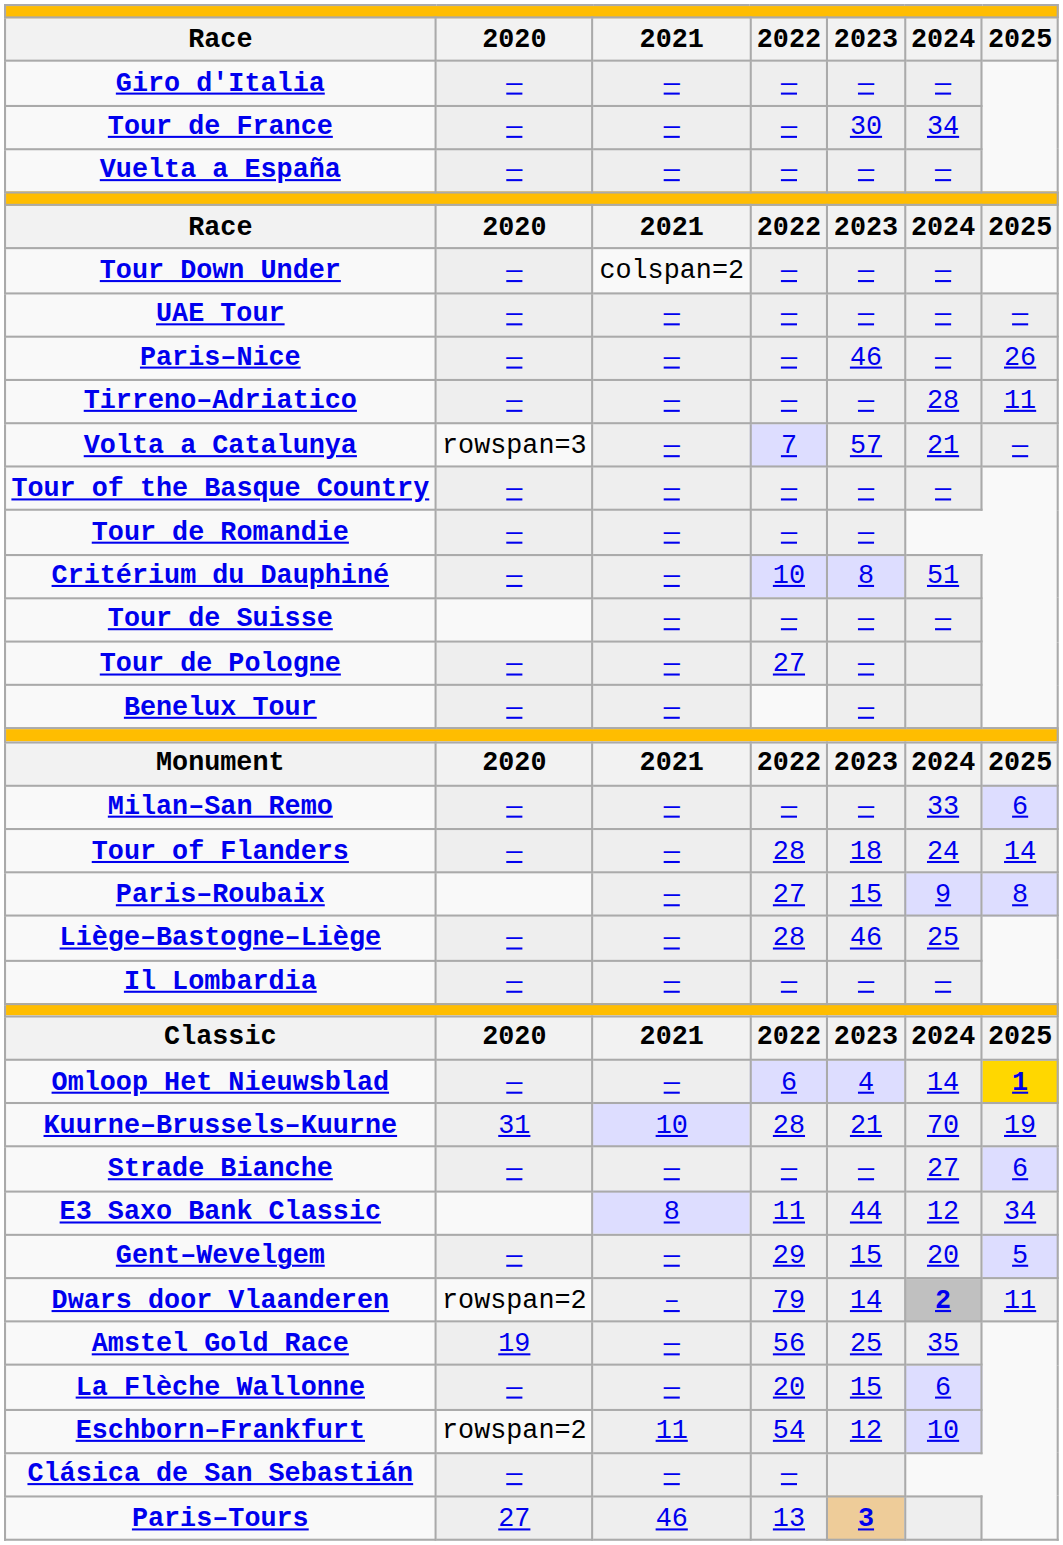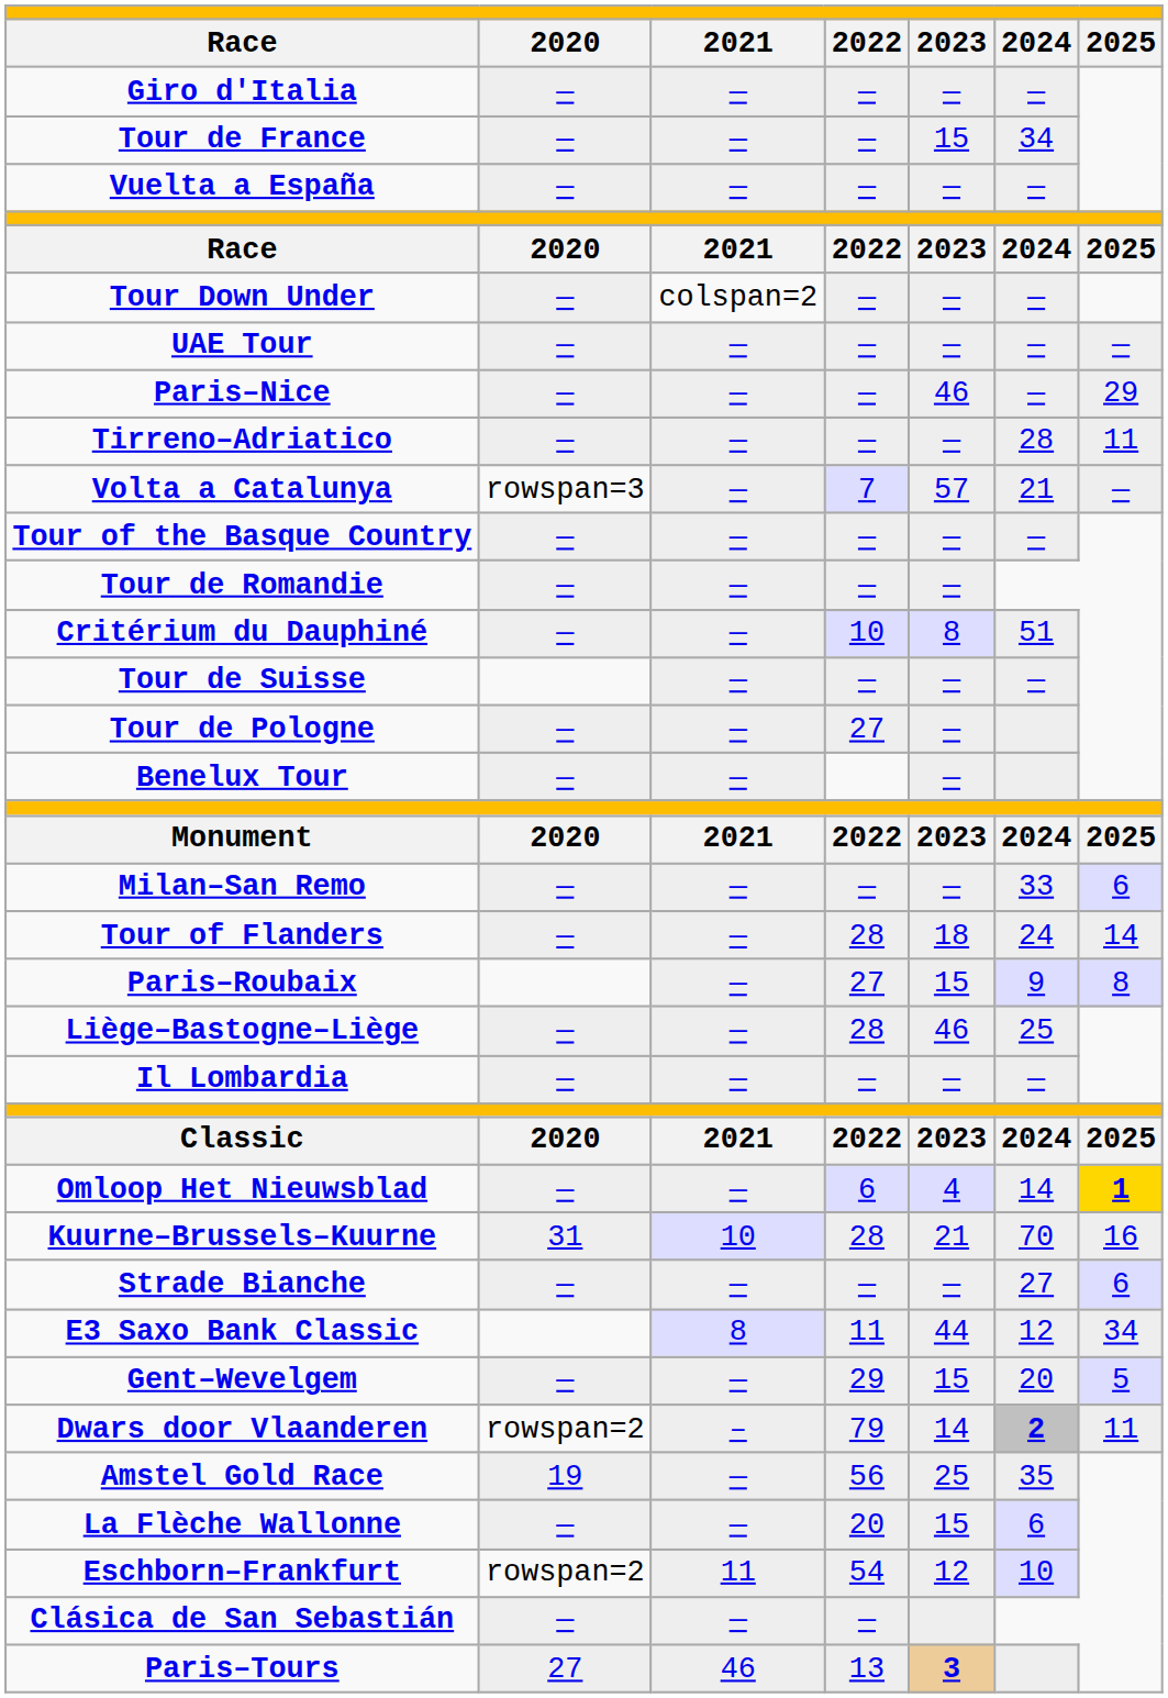Tour de France | column 5: 30 -> 15
Paris–Nice | column 7: 26 -> 29
Kuurne–Brussels–Kuurne | column 7: 19 -> 16
